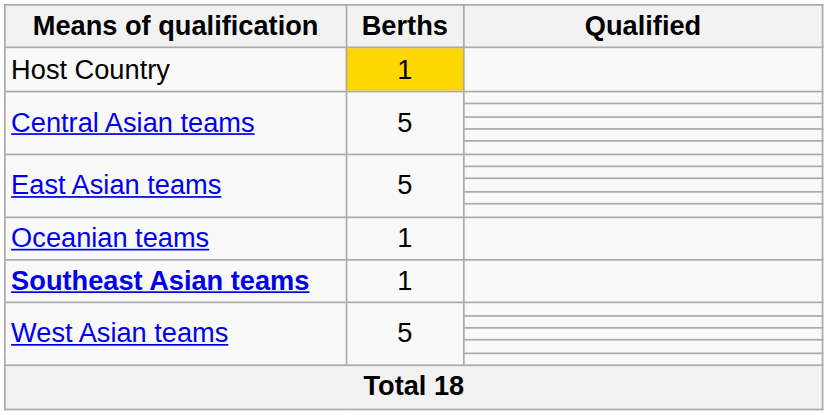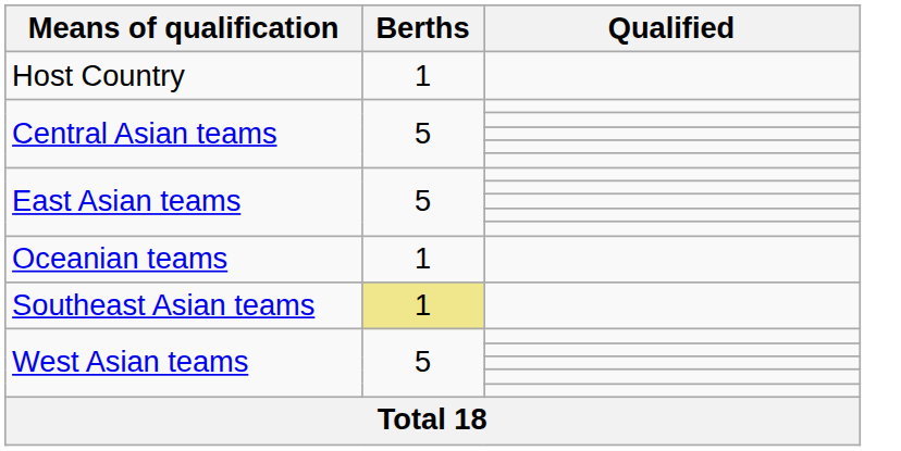Host Country | Berths: gold background -> no background
Southeast Asian teams | Means of qualification: bold -> normal
Southeast Asian teams | Berths: no background -> khaki background
